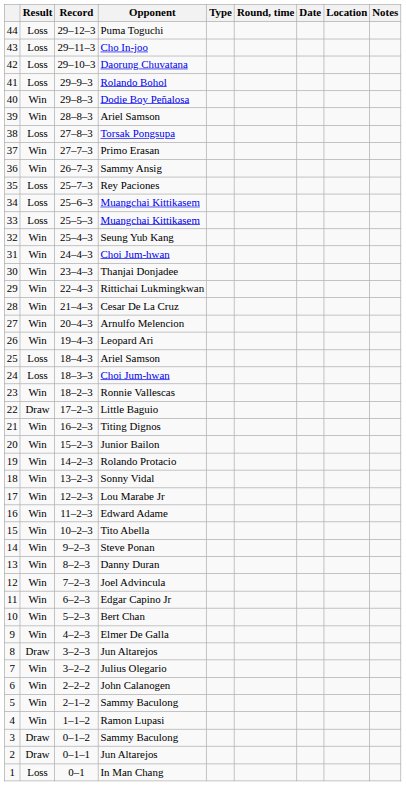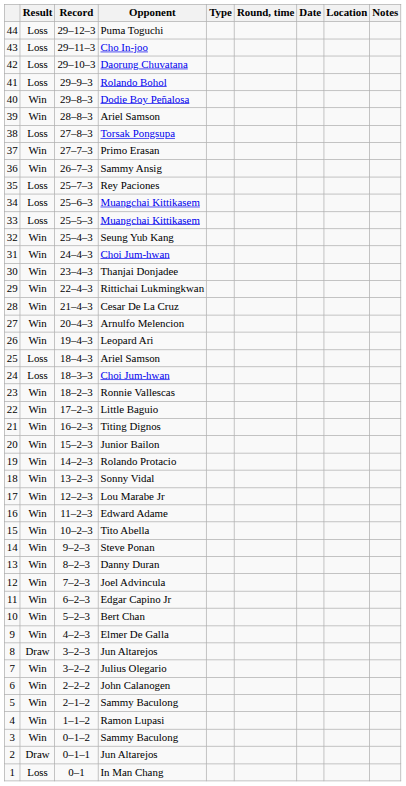22 | Result: Draw -> Win
3 | Result: Draw -> Win
